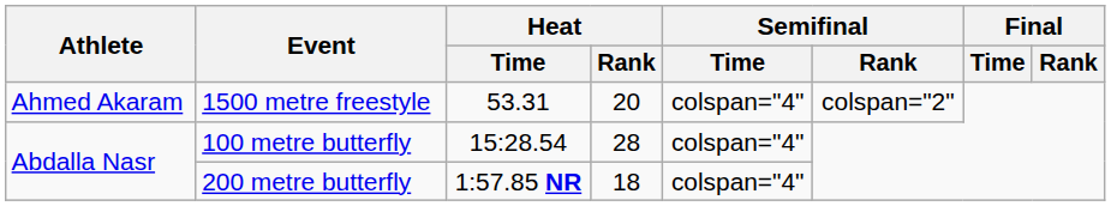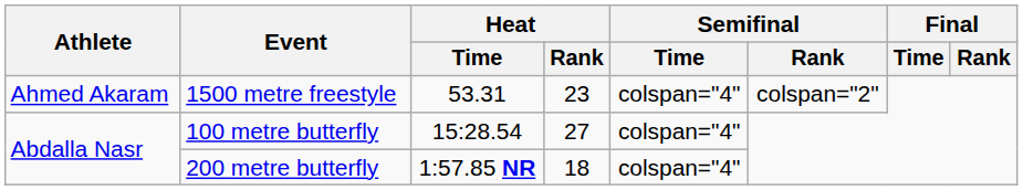1500 metre freestyle | Heat / Rank: 20 -> 23
100 metre butterfly | Heat / Rank: 28 -> 27
